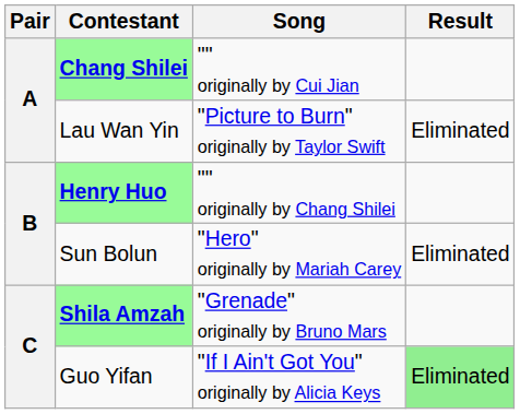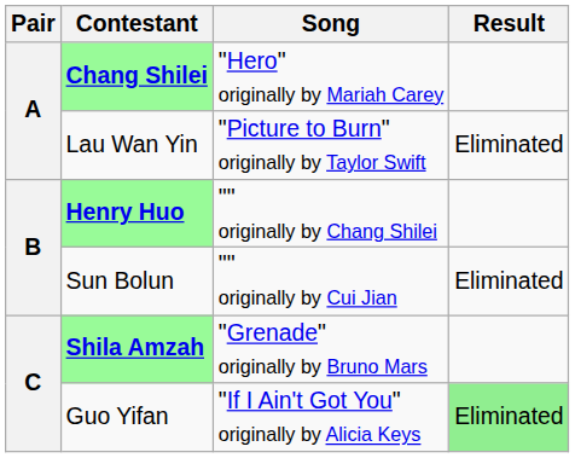Chang Shilei | Song: "" originally by Cui Jian -> "Hero" originally by Mariah Carey
Sun Bolun | Song: "Hero" originally by Mariah Carey -> "" originally by Cui Jian
